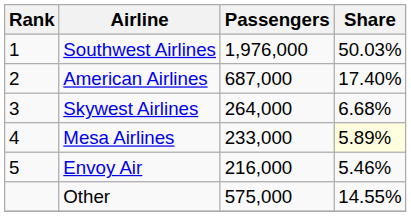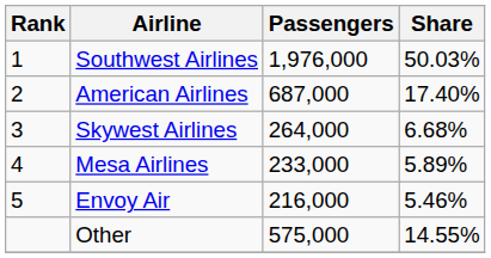Mesa Airlines | Share: lightyellow background -> no background
